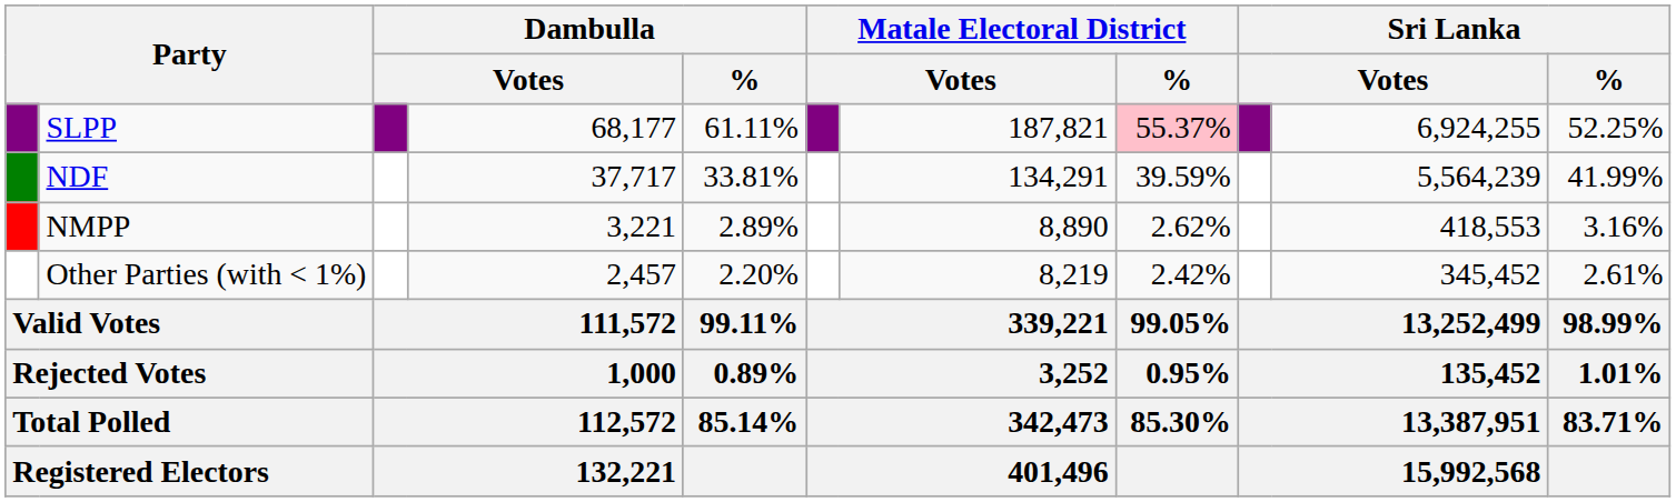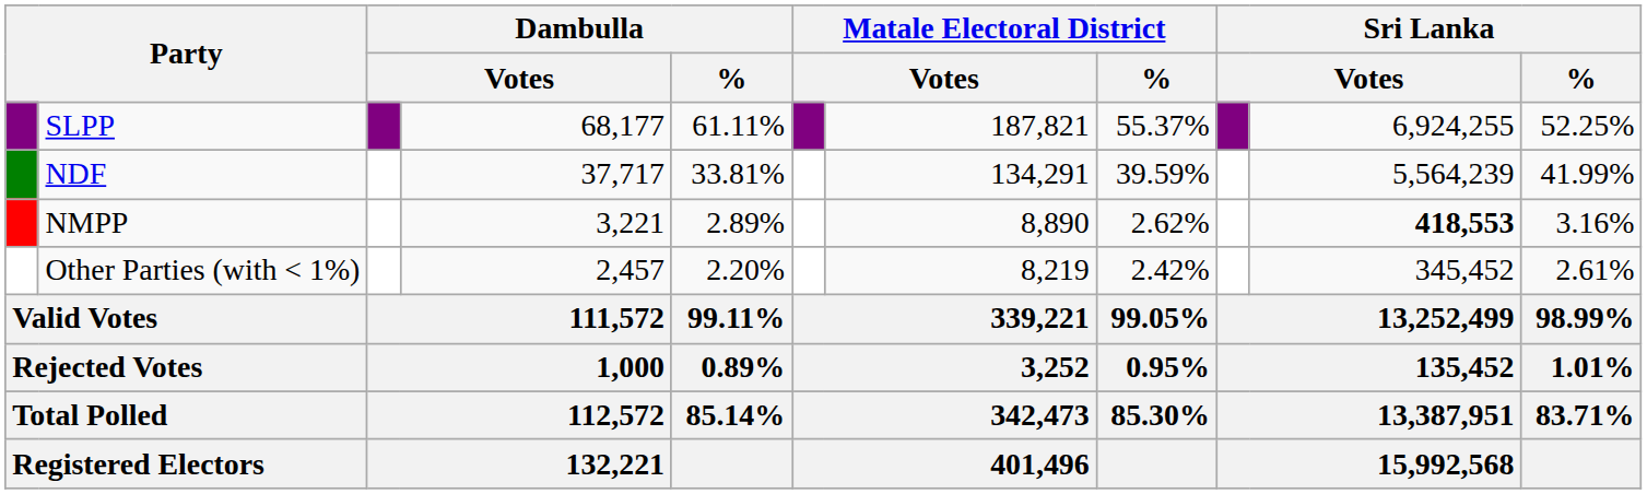SLPP | Matale Electoral District / %: pink background -> no background
NMPP | column 10: normal -> bold
